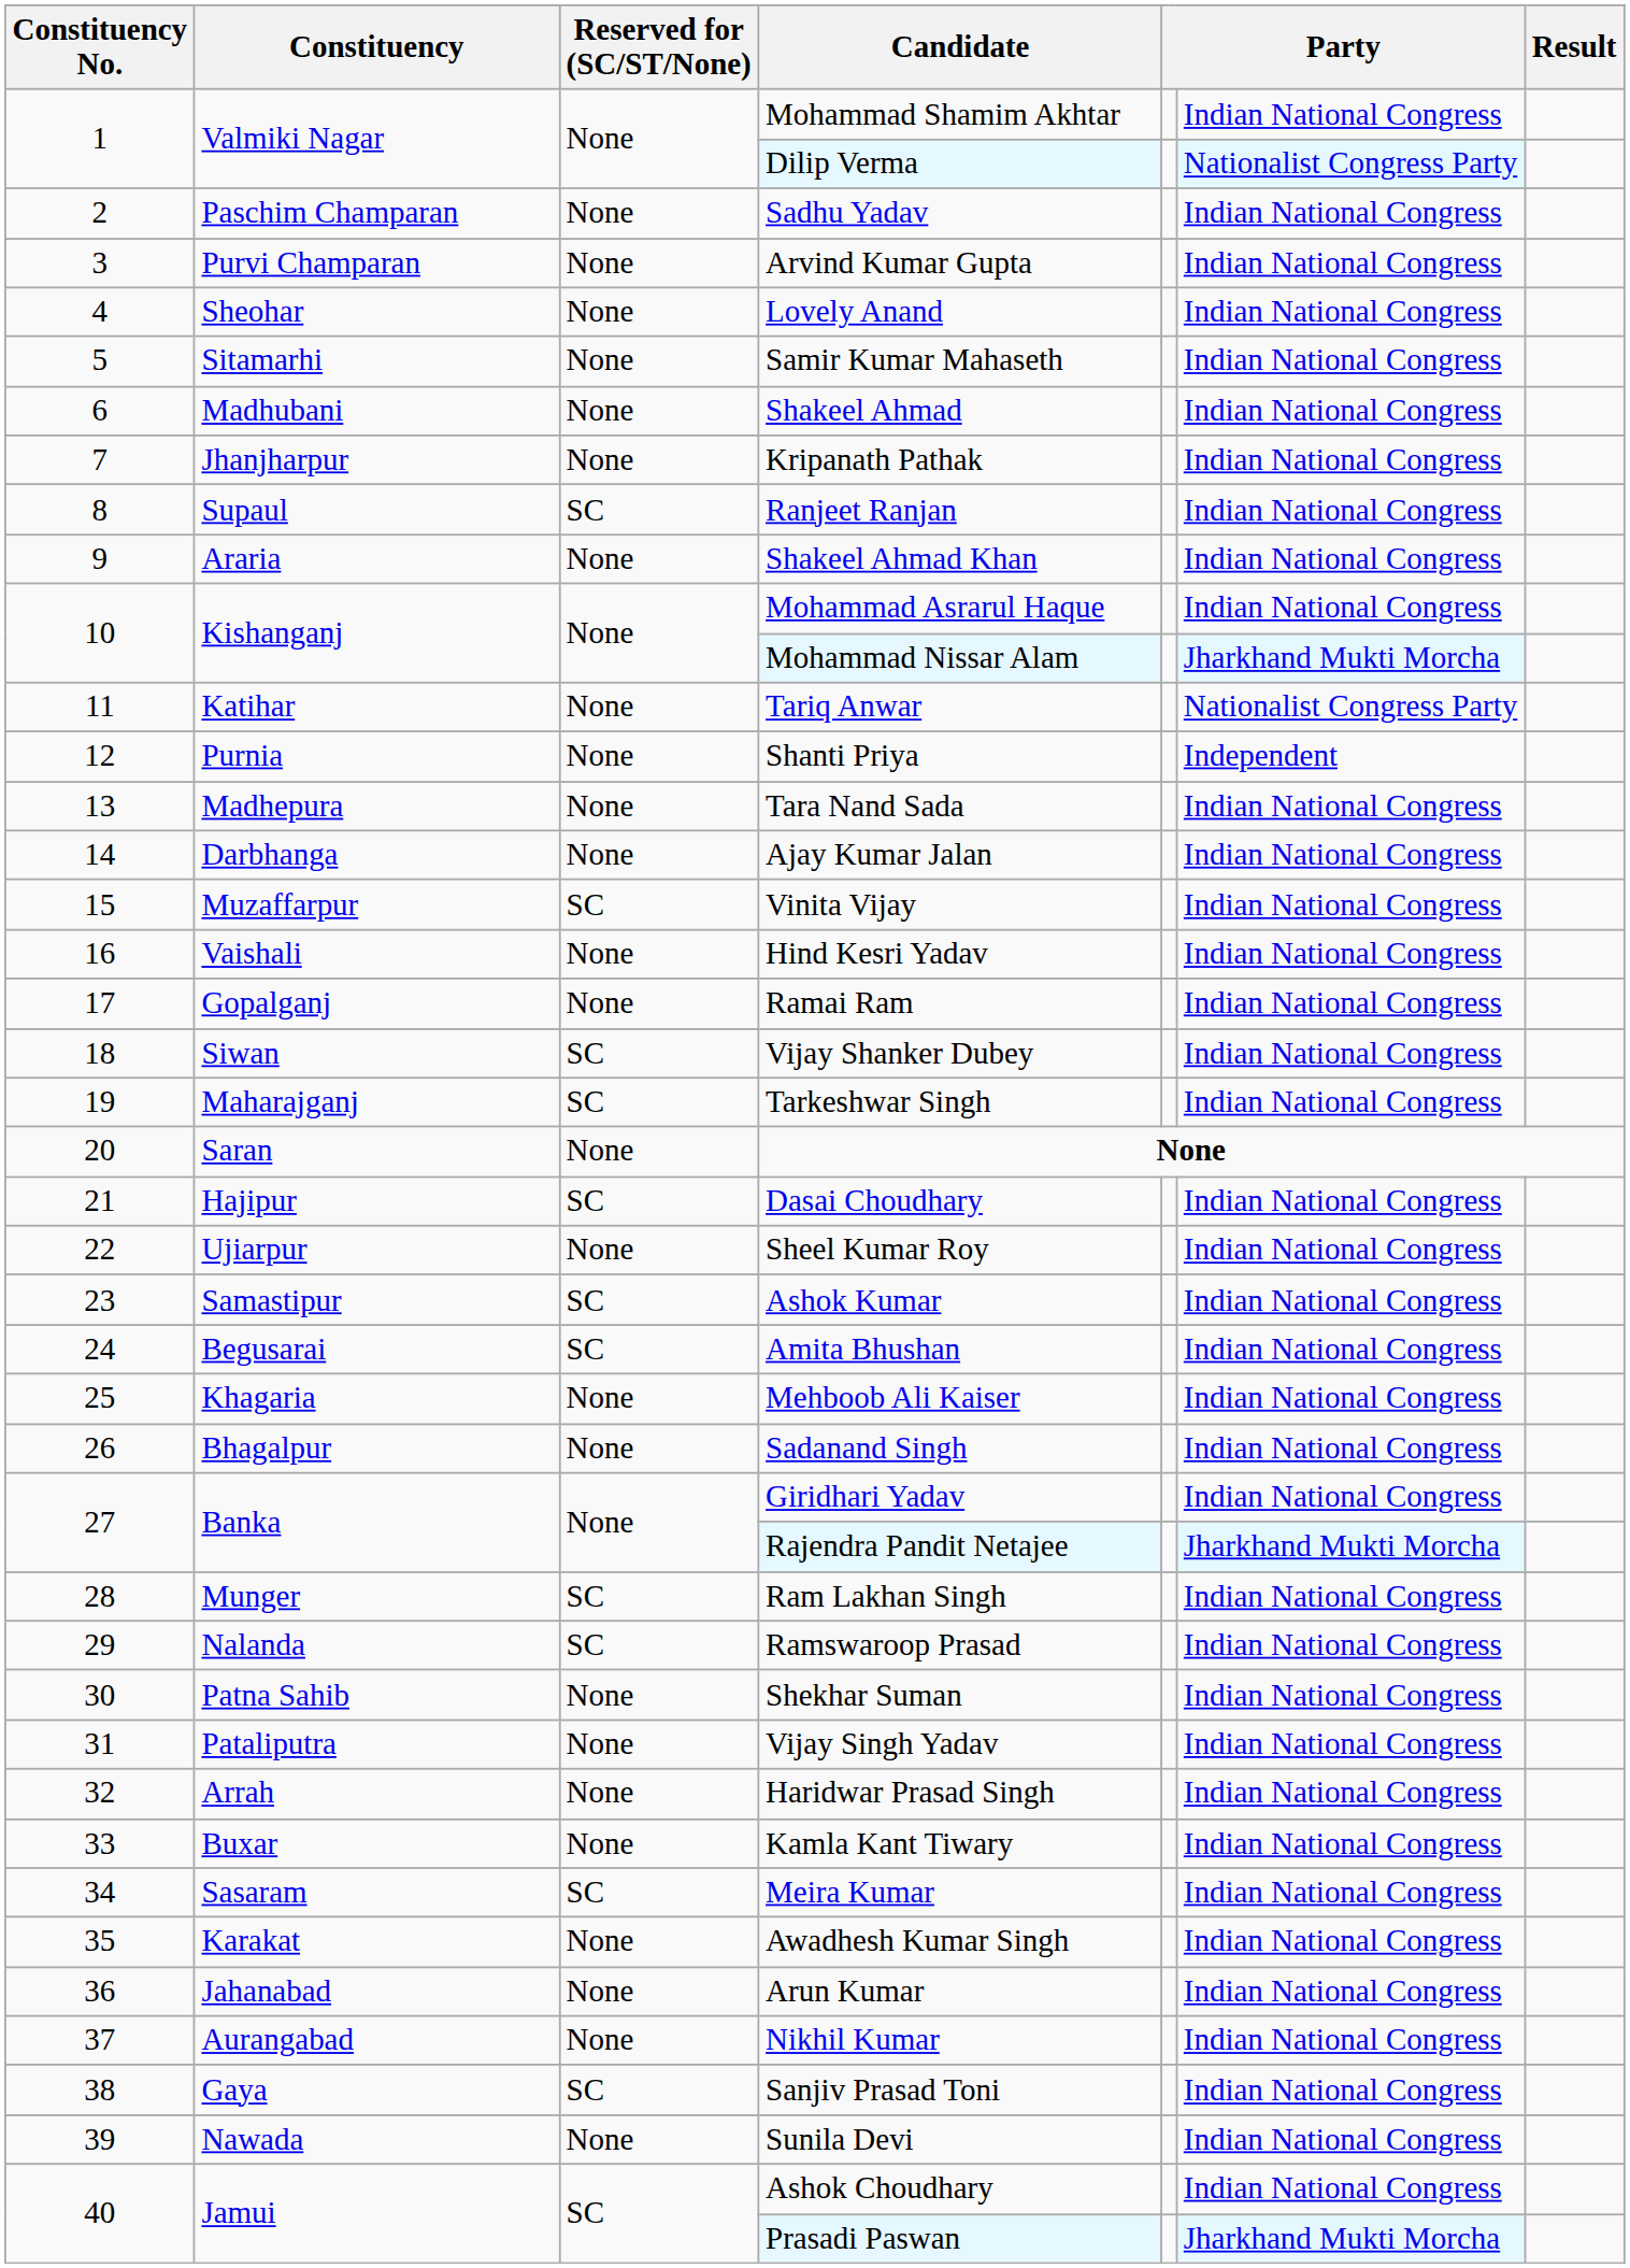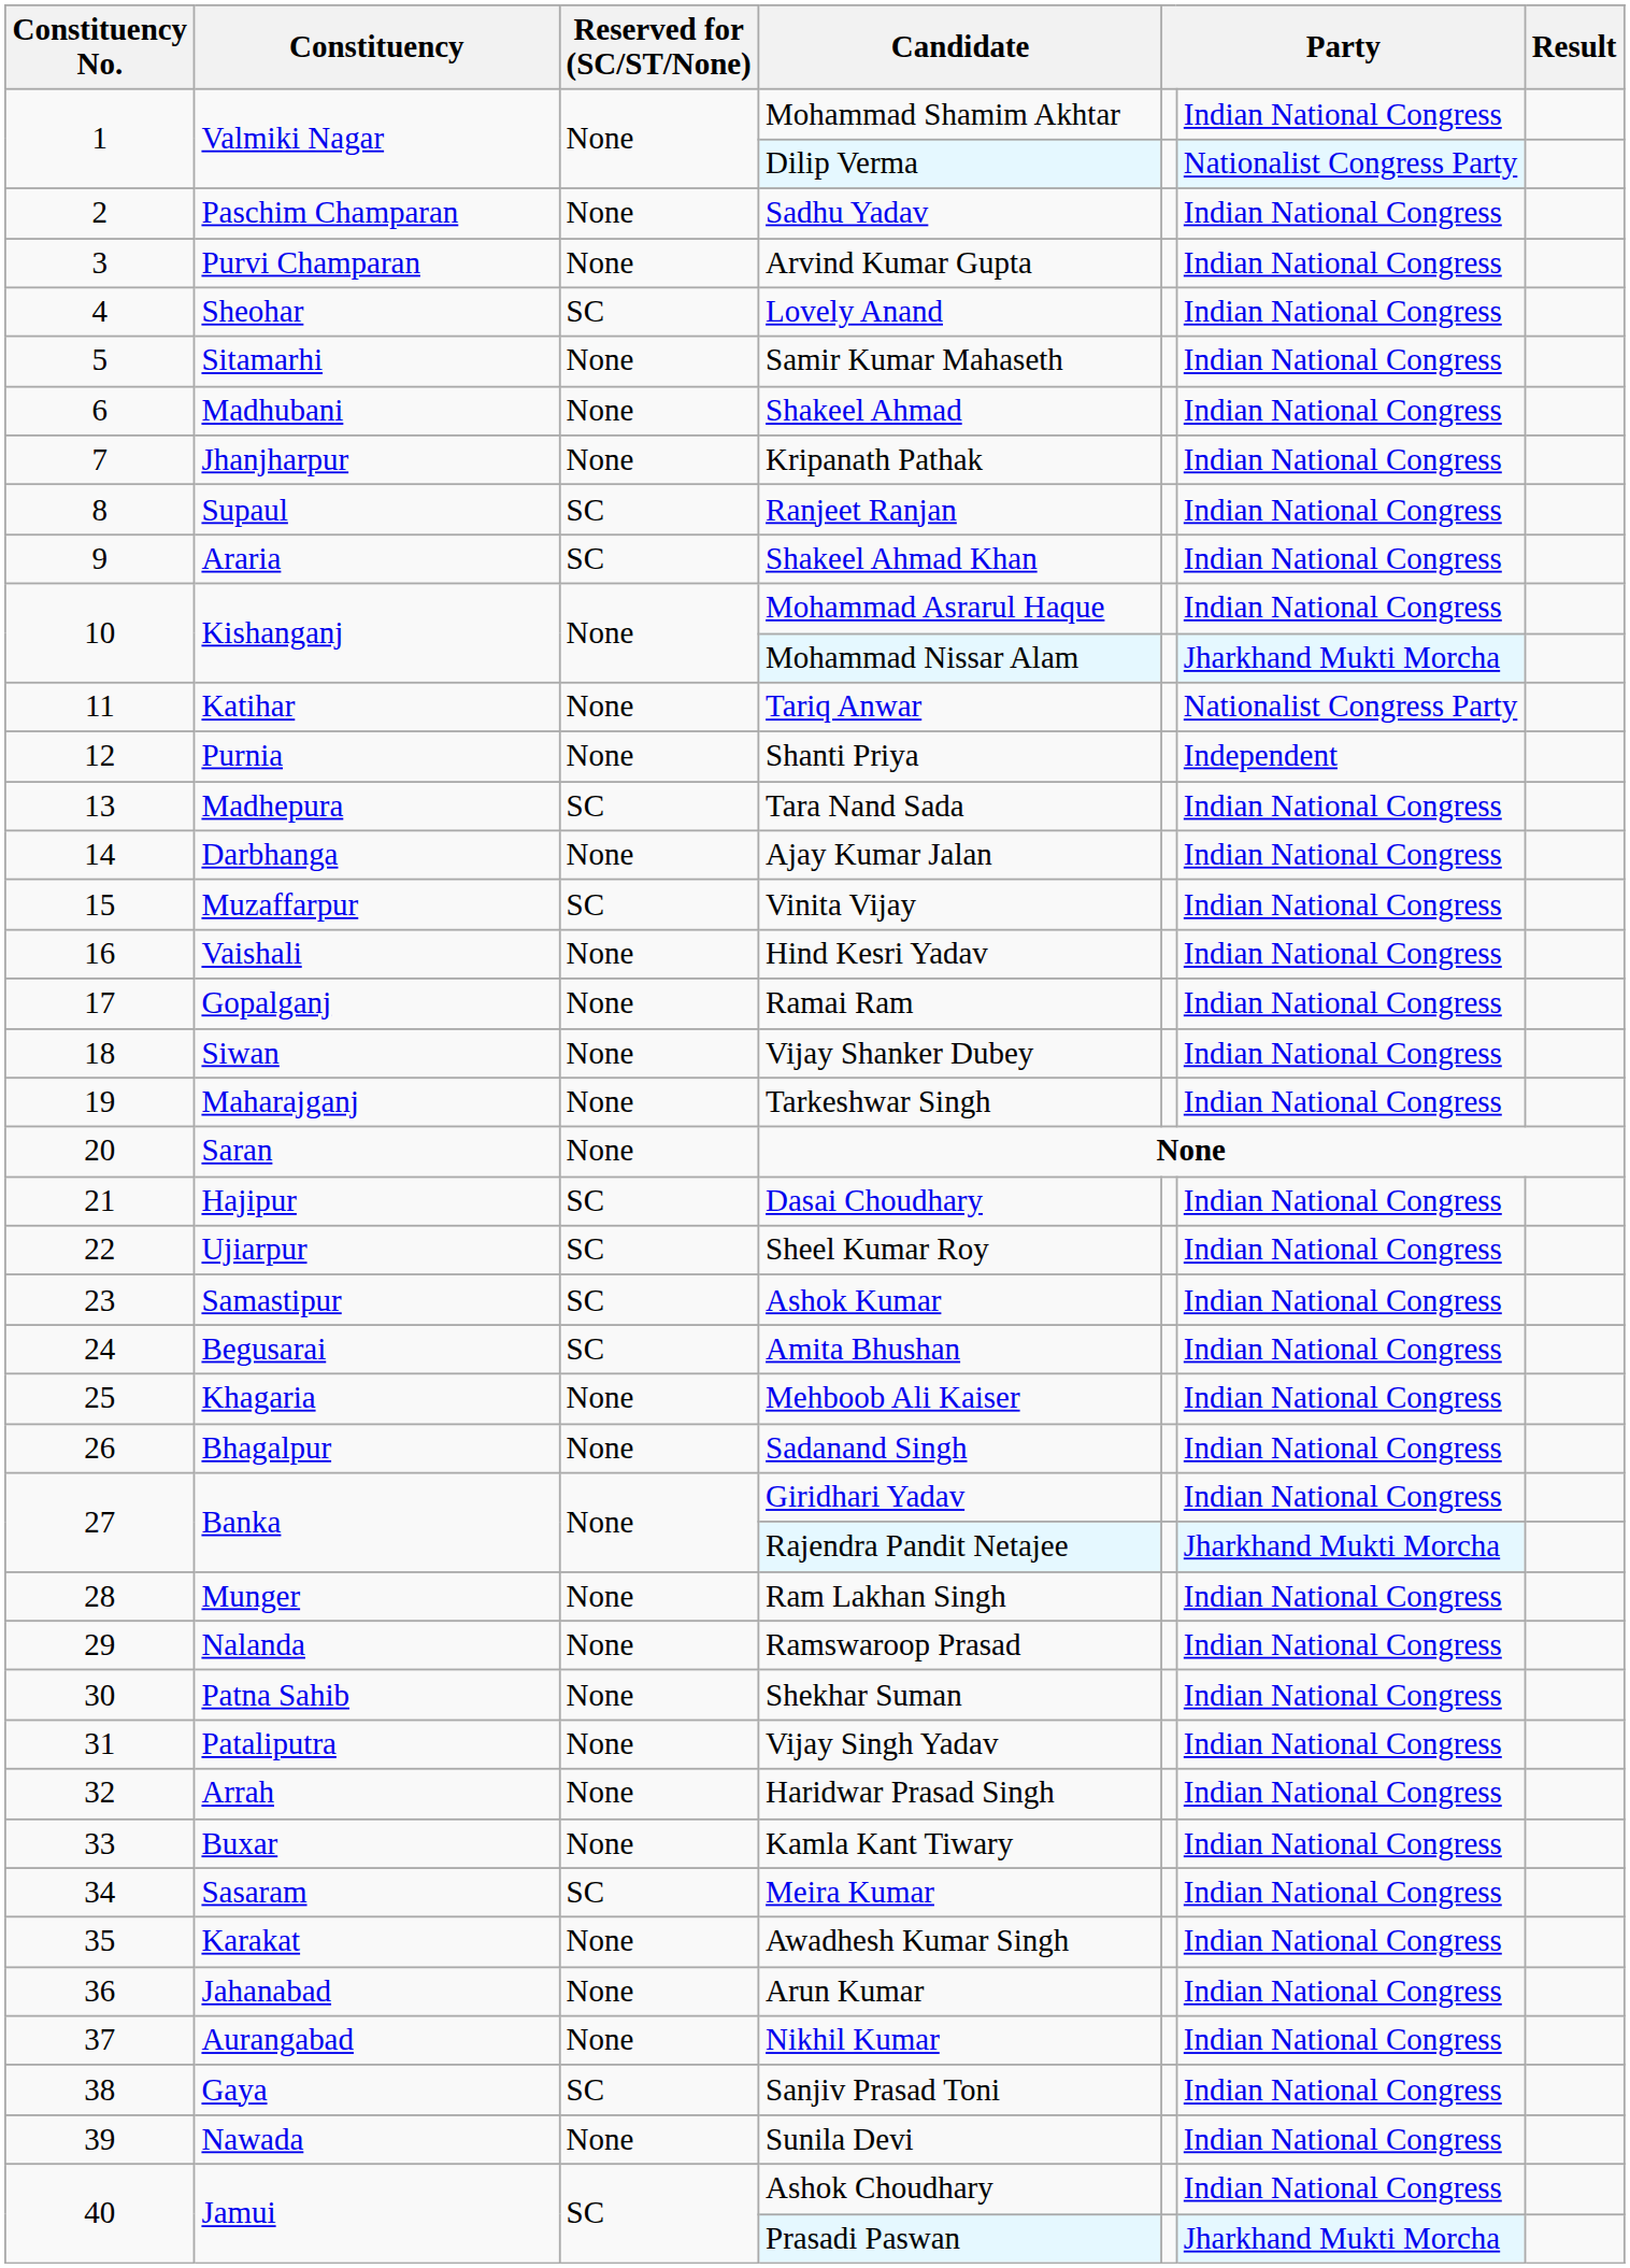Lovely Anand | Reserved for (SC/ST/None): None -> SC
Shakeel Ahmad Khan | Reserved for (SC/ST/None): None -> SC
Tara Nand Sada | Reserved for (SC/ST/None): None -> SC
Vijay Shanker Dubey | Reserved for (SC/ST/None): SC -> None
Tarkeshwar Singh | Reserved for (SC/ST/None): SC -> None
Sheel Kumar Roy | Reserved for (SC/ST/None): None -> SC
Ram Lakhan Singh | Reserved for (SC/ST/None): SC -> None
Ramswaroop Prasad | Reserved for (SC/ST/None): SC -> None
